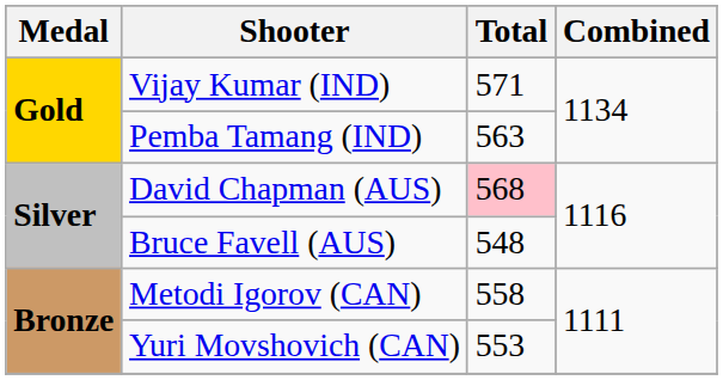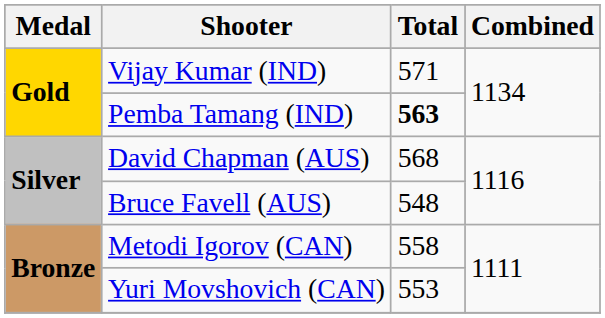Pemba Tamang (IND) | Total: normal -> bold
David Chapman (AUS) | Total: pink background -> no background
